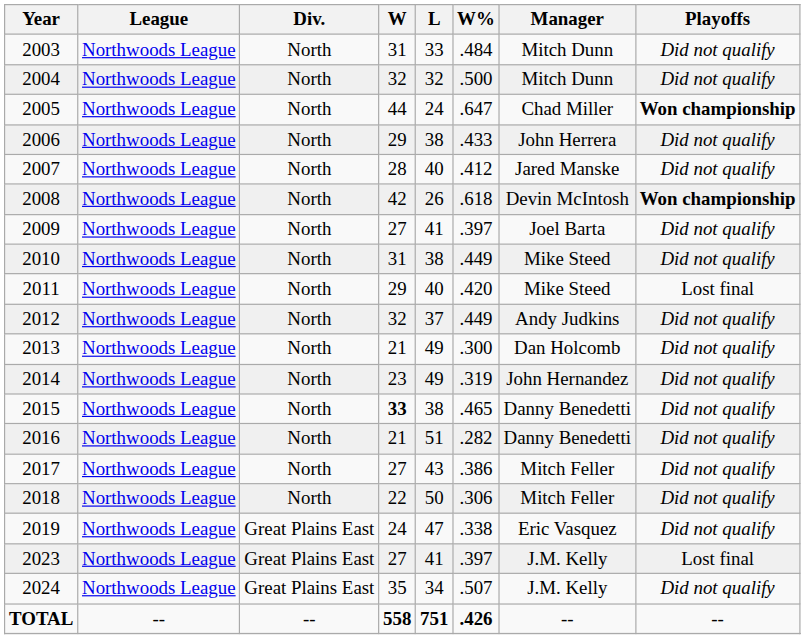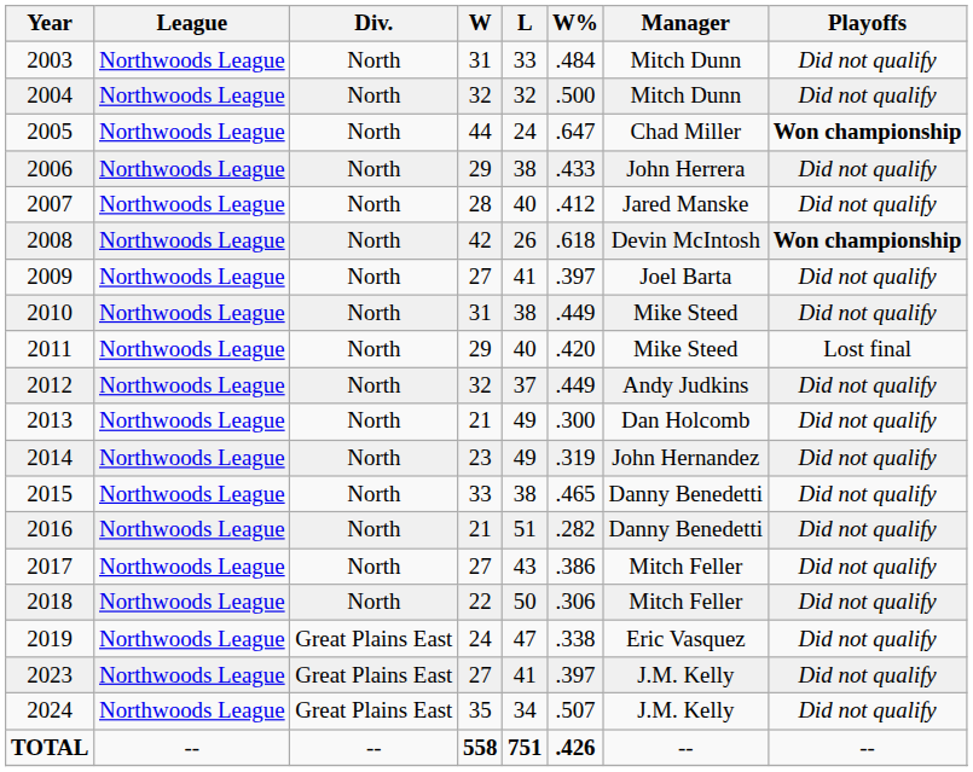2015 | W: bold -> normal
2023 | Playoffs: Lost final -> Did not qualify
